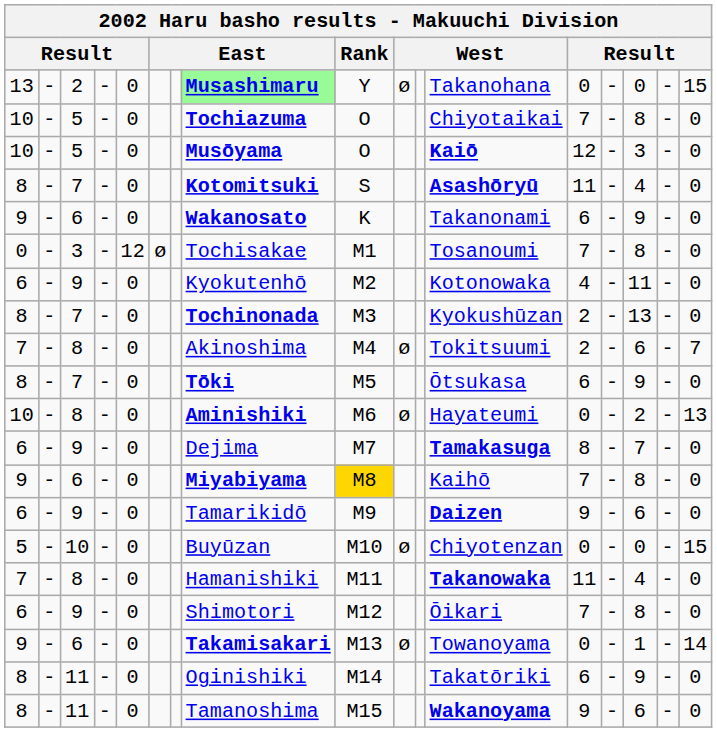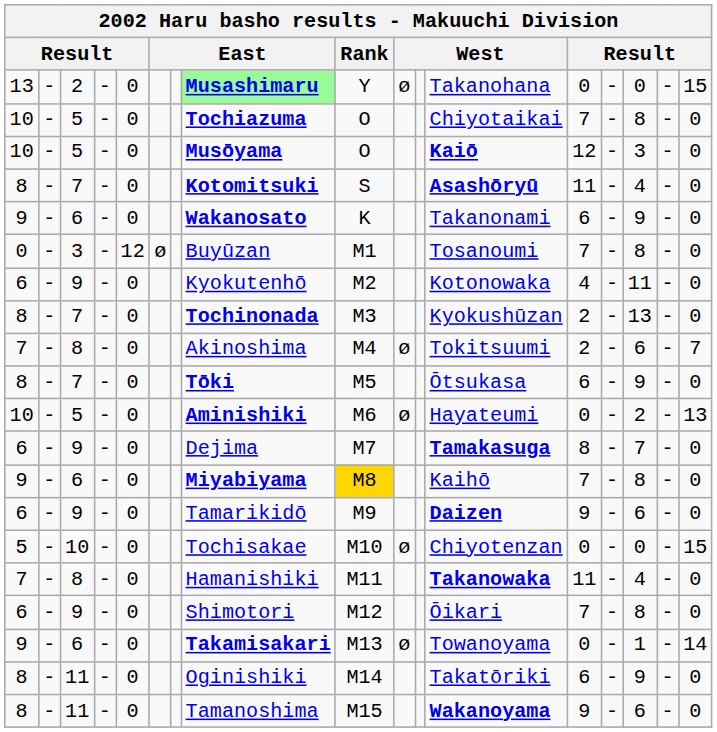row 8 | column 8: Tochisakae -> Buyūzan
row 13 | column 3: 8 -> 5
row 17 | column 8: Buyūzan -> Tochisakae
